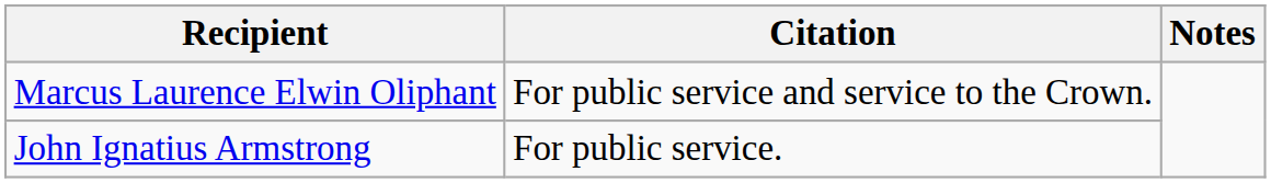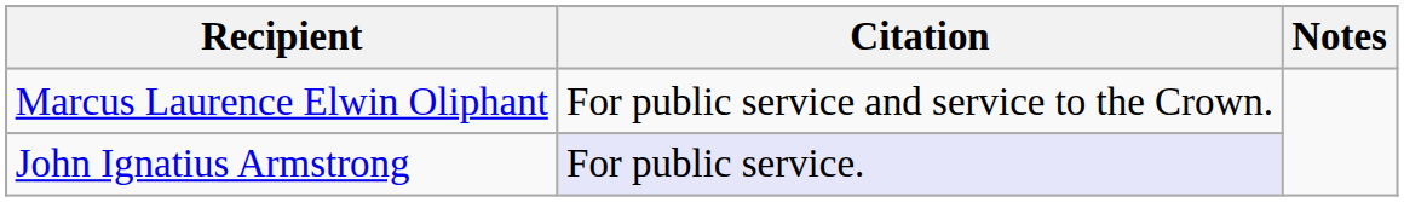John Ignatius Armstrong | Citation: no background -> lavender background
